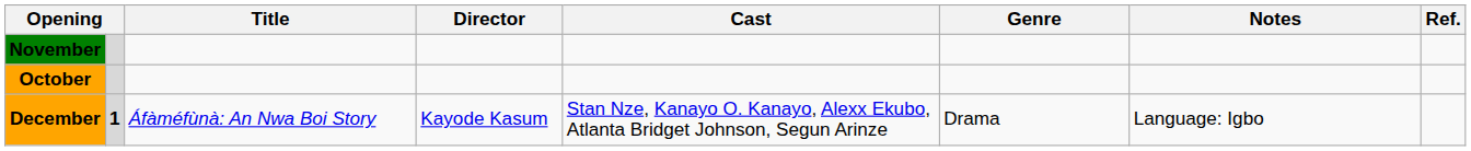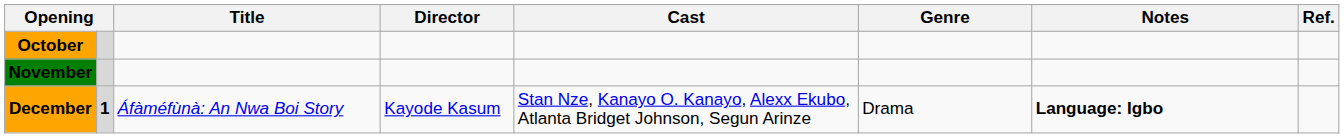rows swapped: October <-> November
December | Notes: normal -> bold
